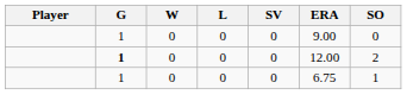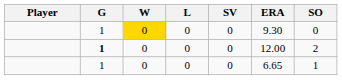row 2 | W: no background -> gold background
row 2 | ERA: 9.00 -> 9.30
row 4 | ERA: 6.75 -> 6.65
